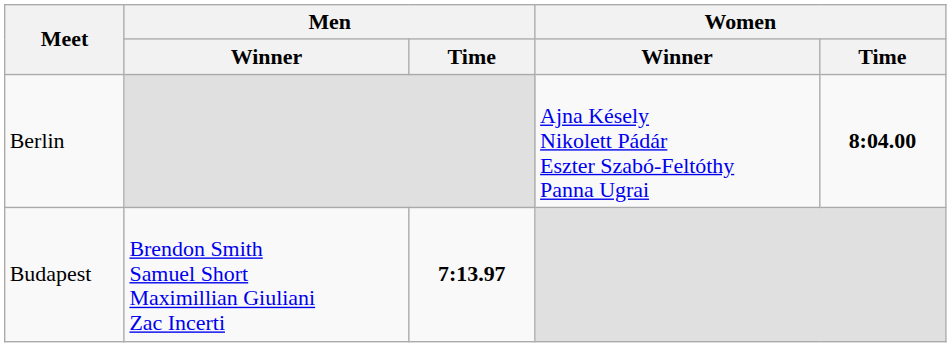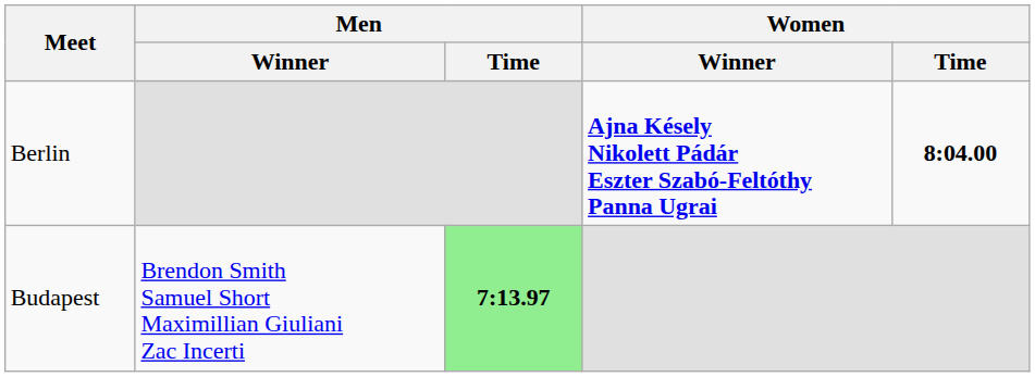Berlin | Women / Winner: normal -> bold
Budapest | Men / Time: no background -> lightgreen background
